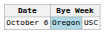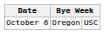October 6 | column 2: lightblue background -> no background
